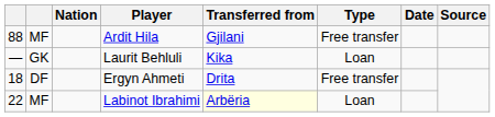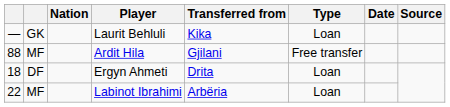rows swapped: Ardit Hila <-> Laurit Behluli
Ergyn Ahmeti | Type: Free transfer -> Loan
Labinot Ibrahimi | Transferred from: lightyellow background -> no background
